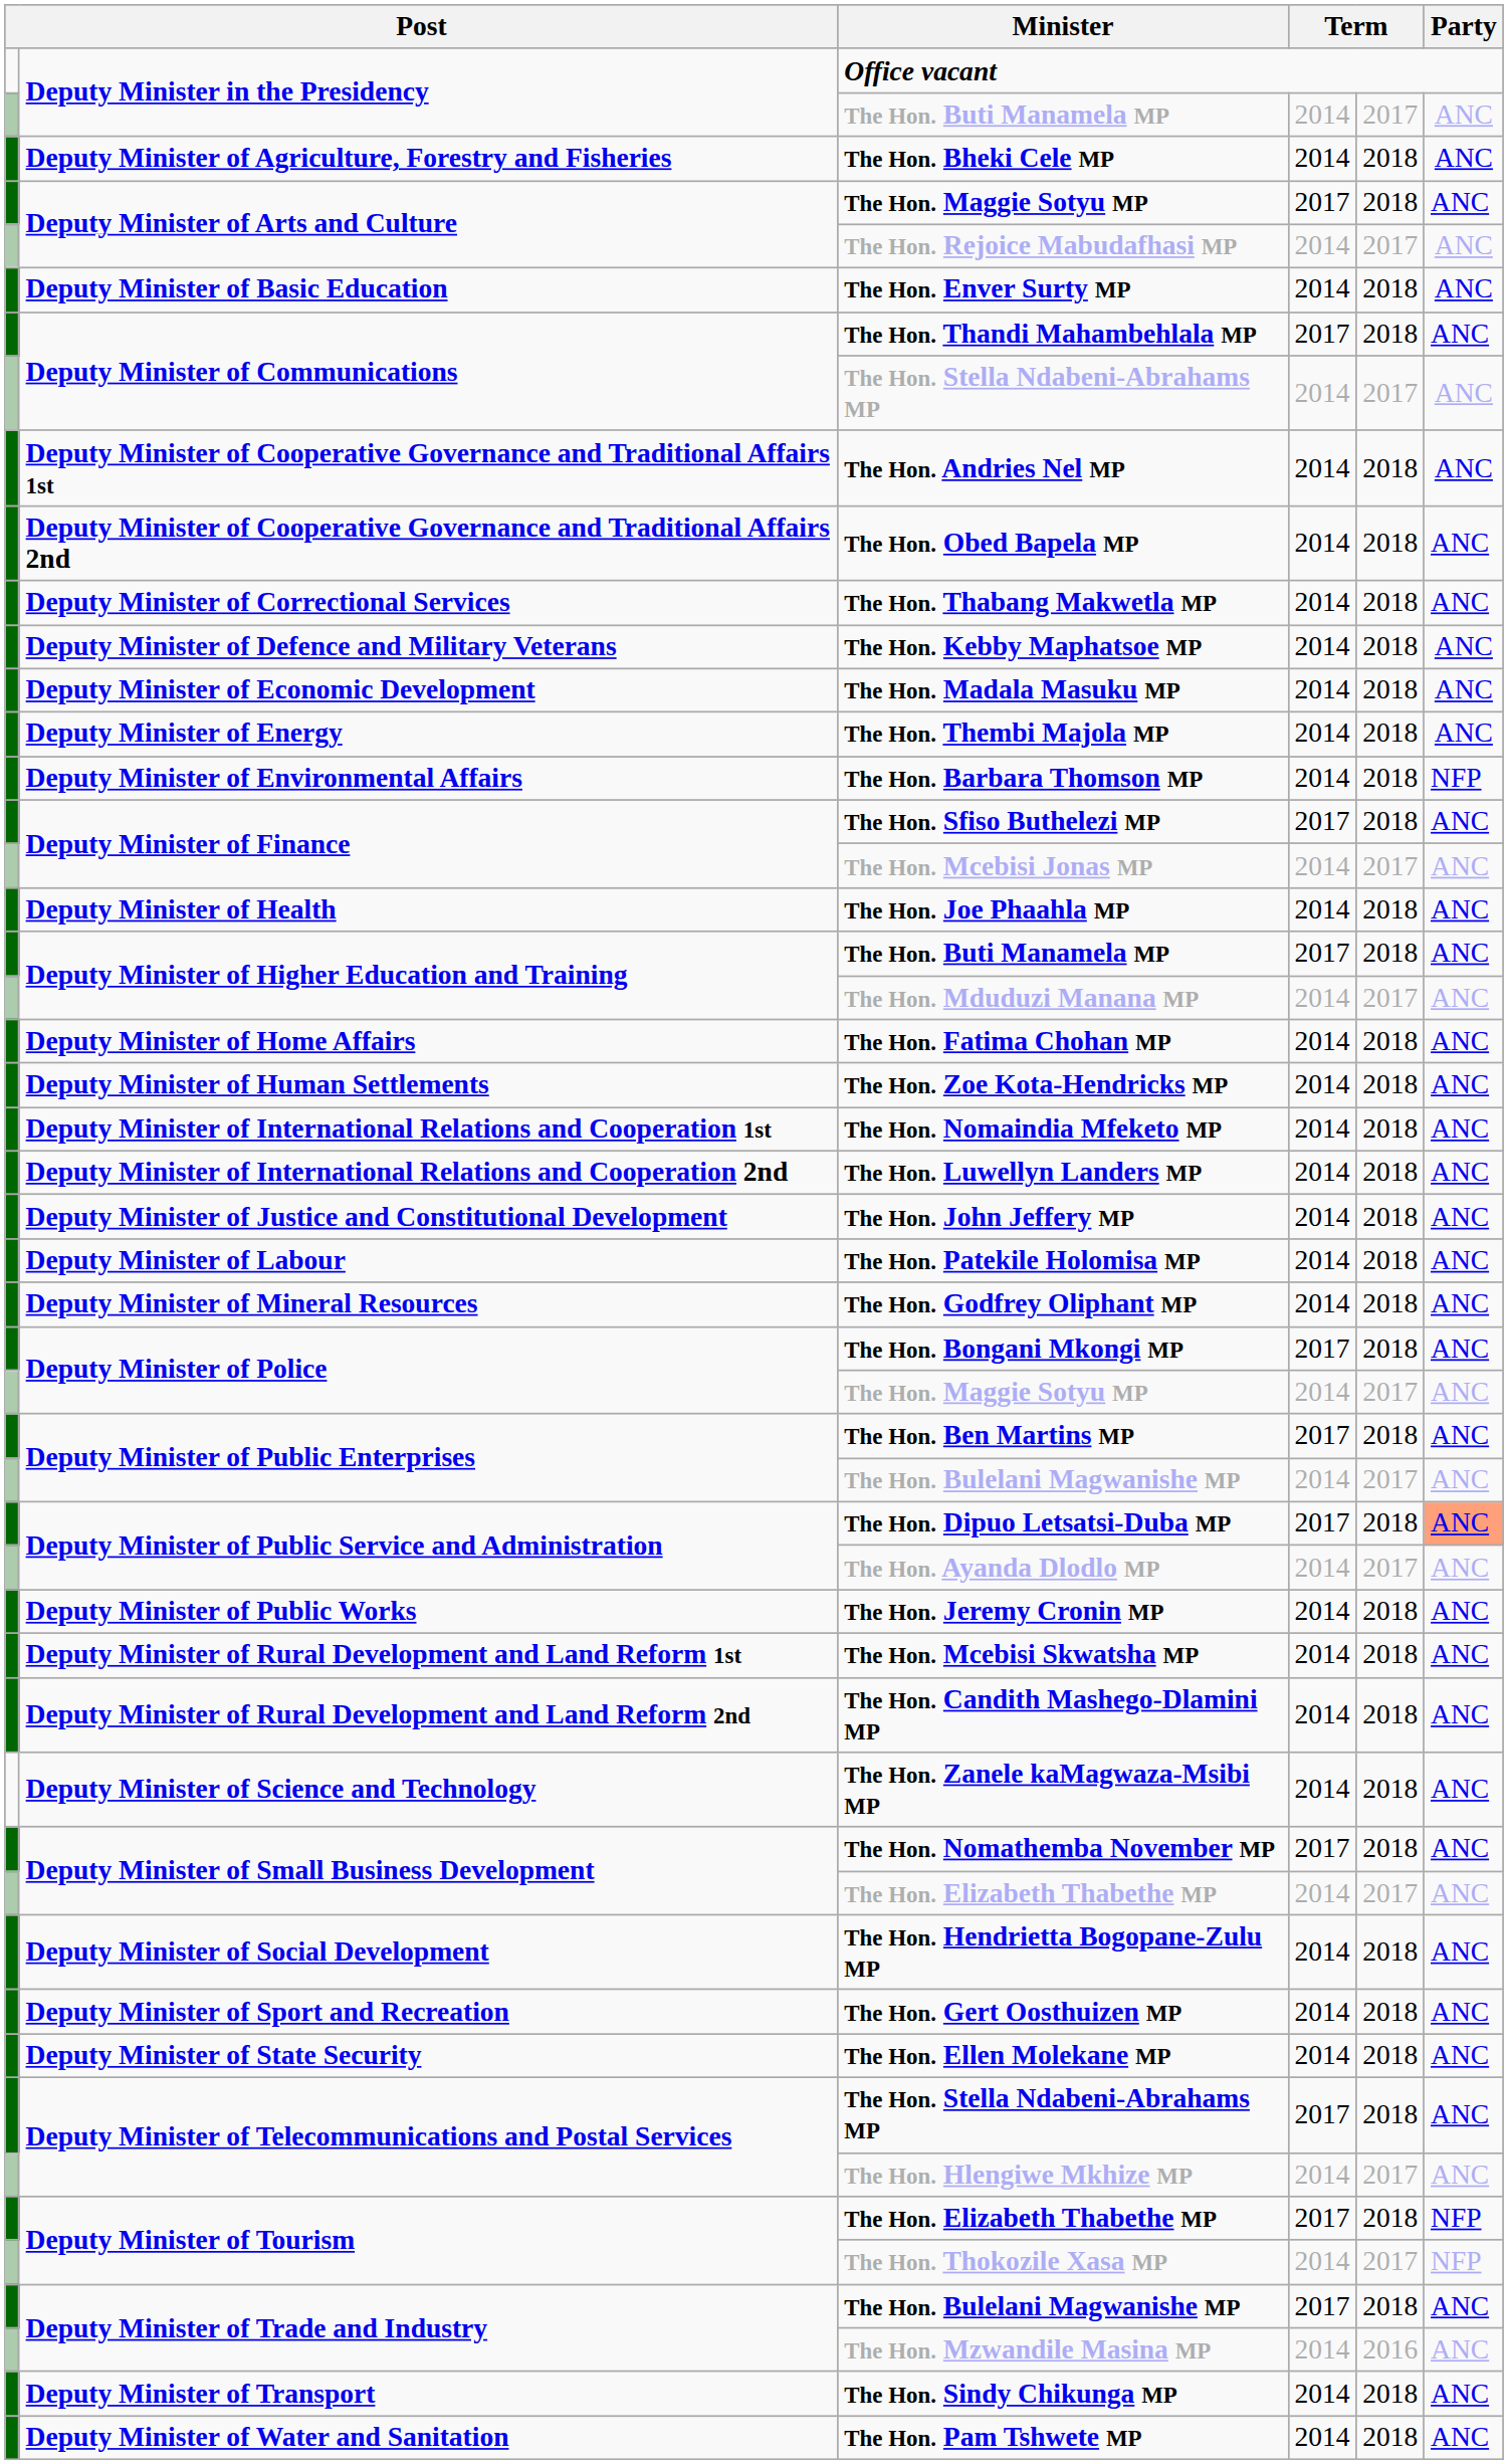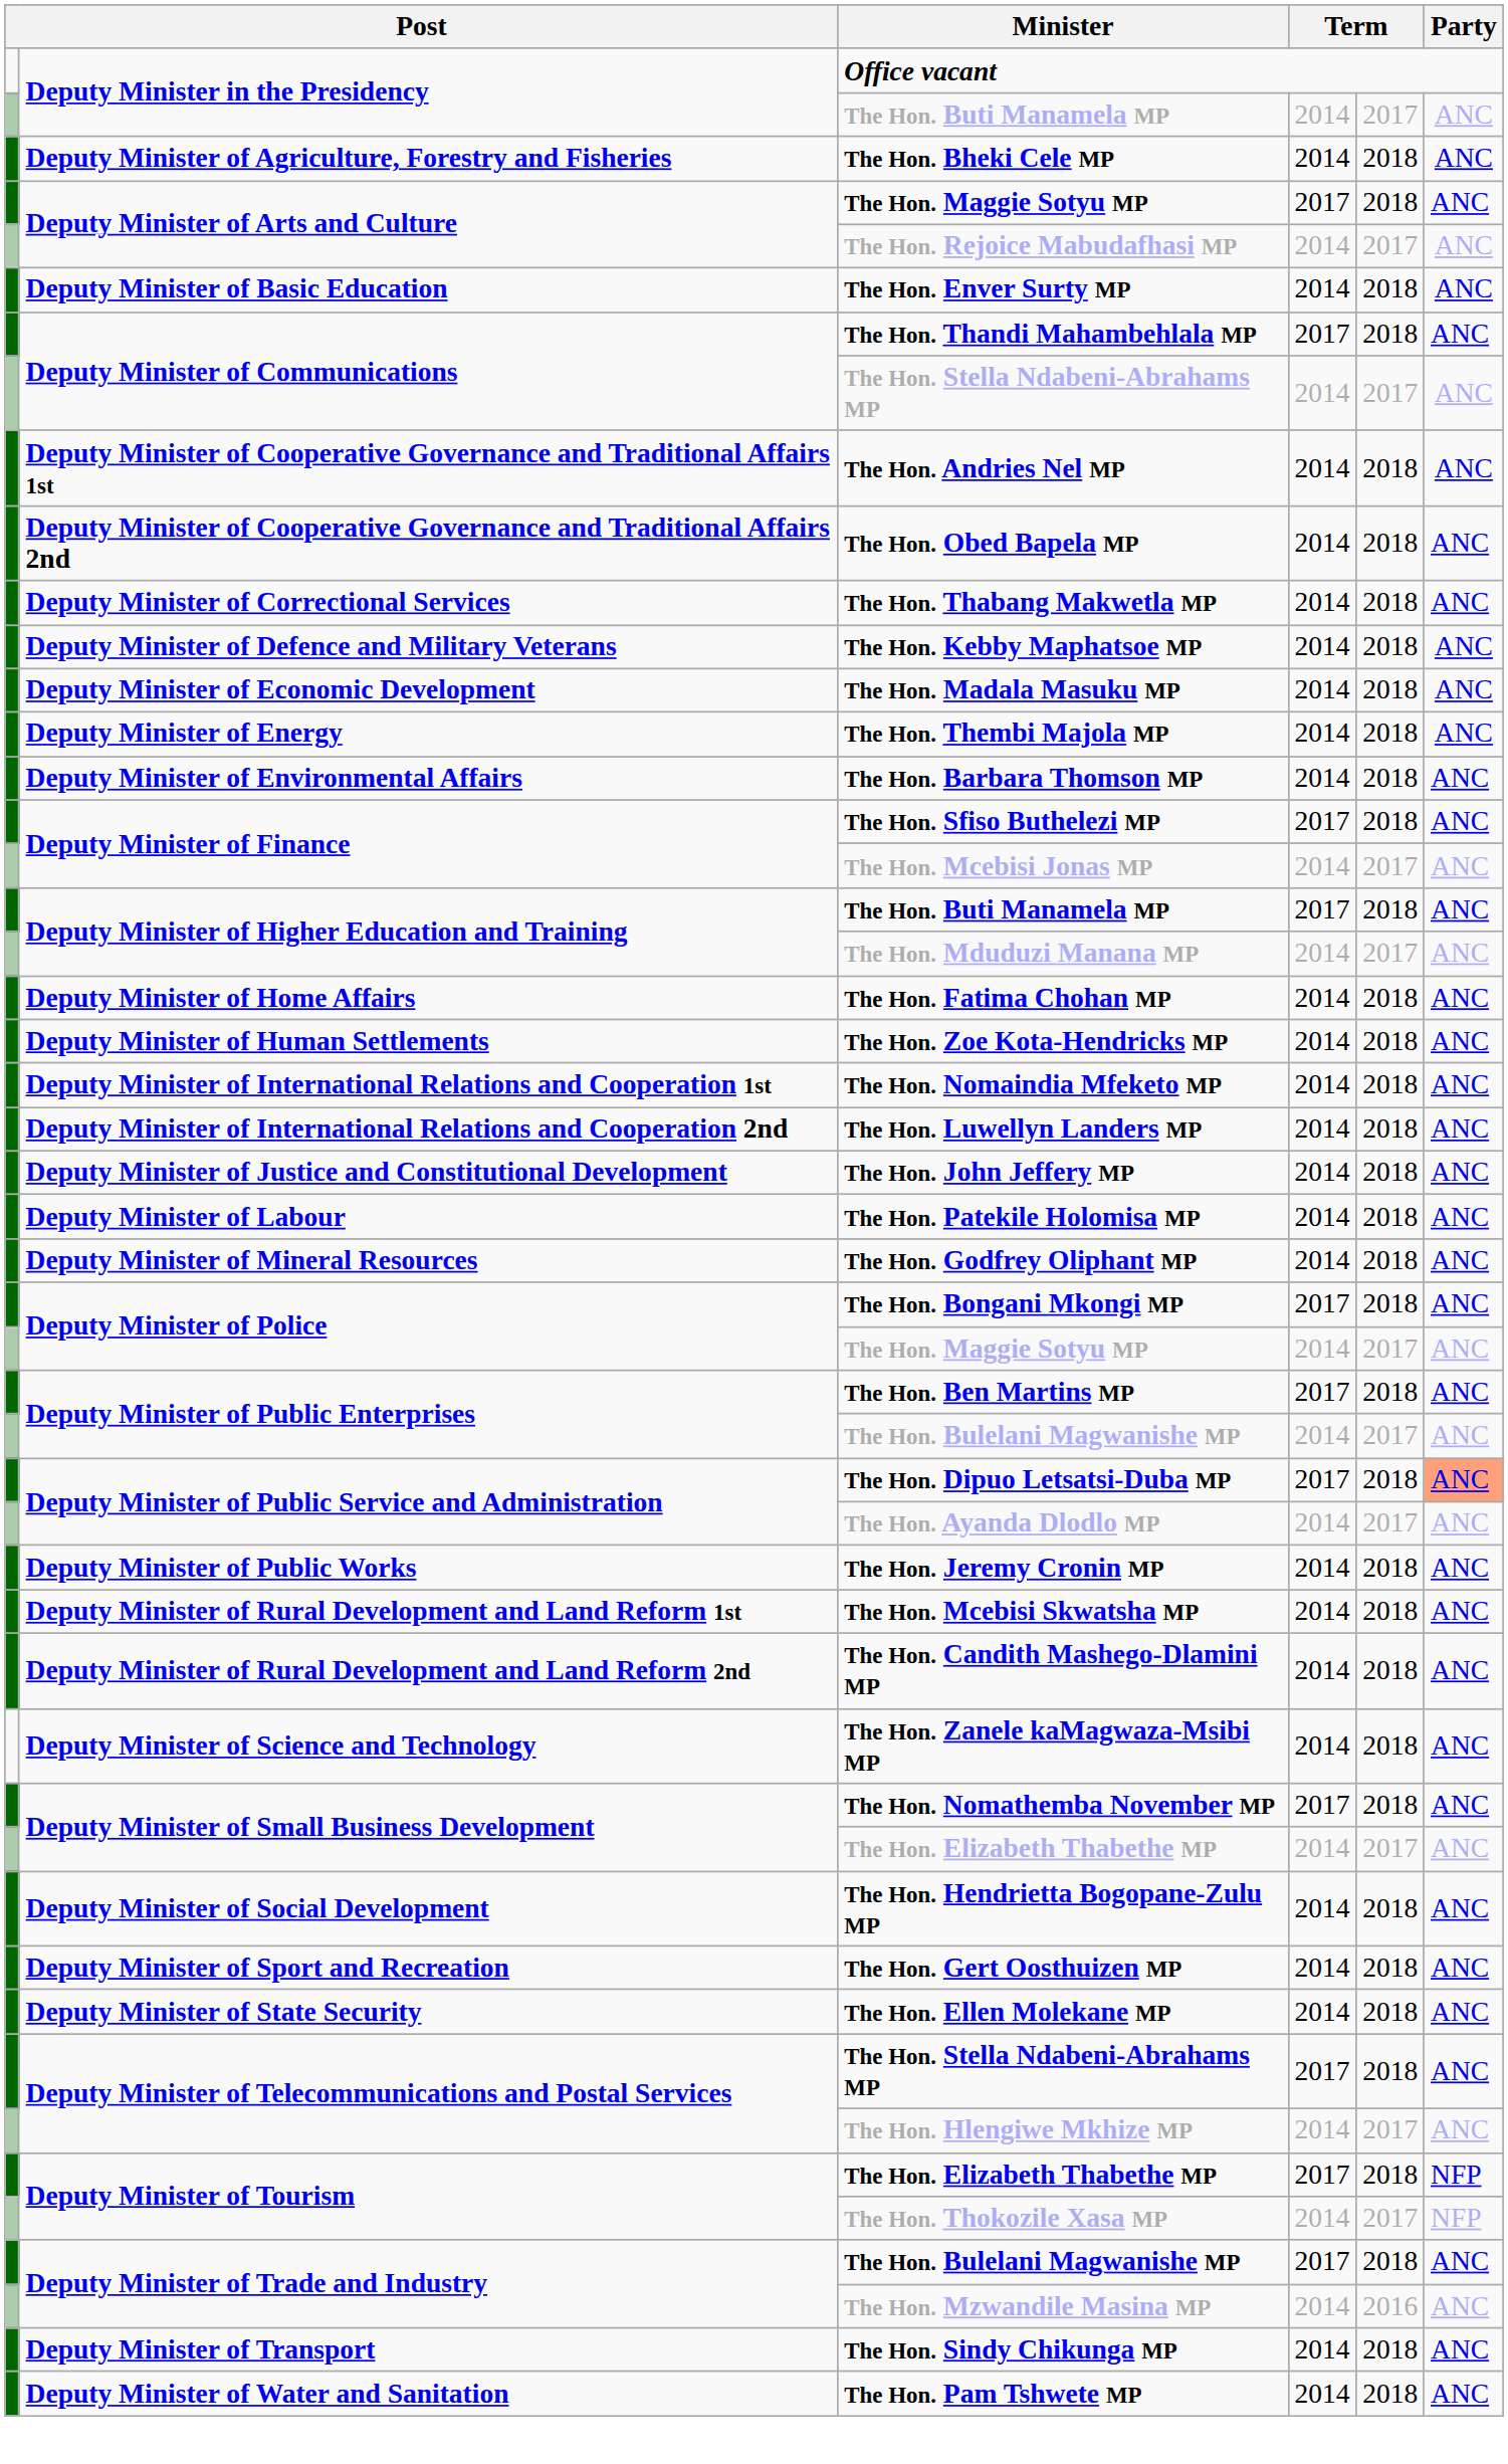The Hon. Barbara Thomson MP | Party: NFP -> ANC
- row: Deputy Minister of Health | The Hon. Joe Phaahla MP | 2014 | 2018 | ANC
